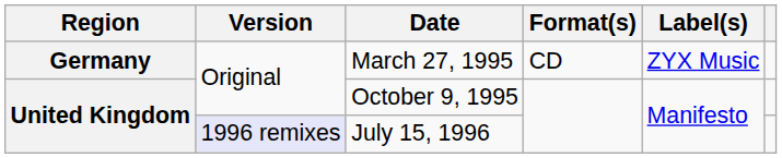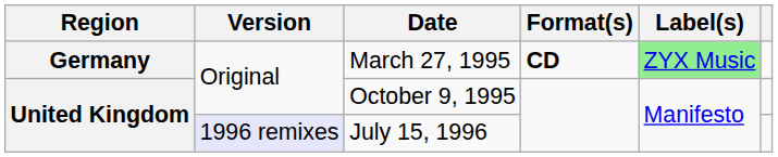March 27, 1995 | Format(s): normal -> bold
March 27, 1995 | Label(s): no background -> lightgreen background
